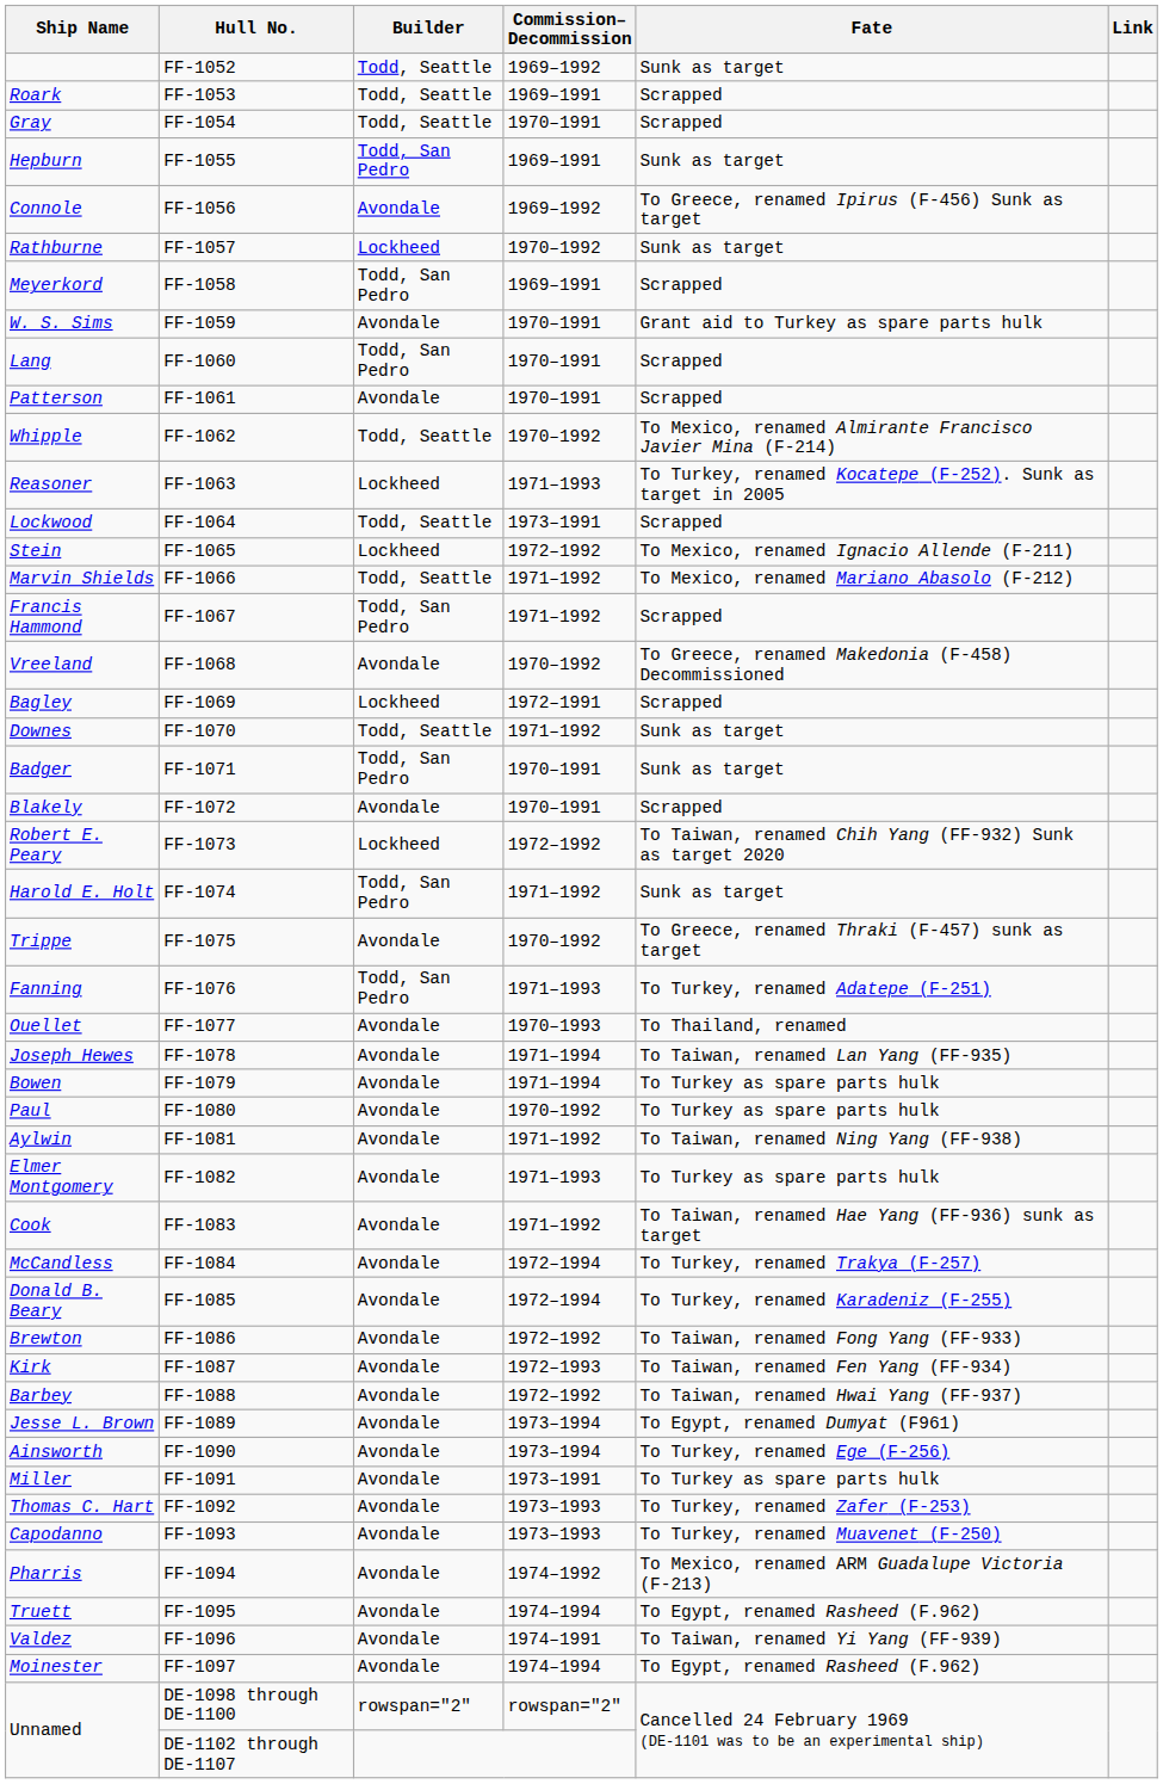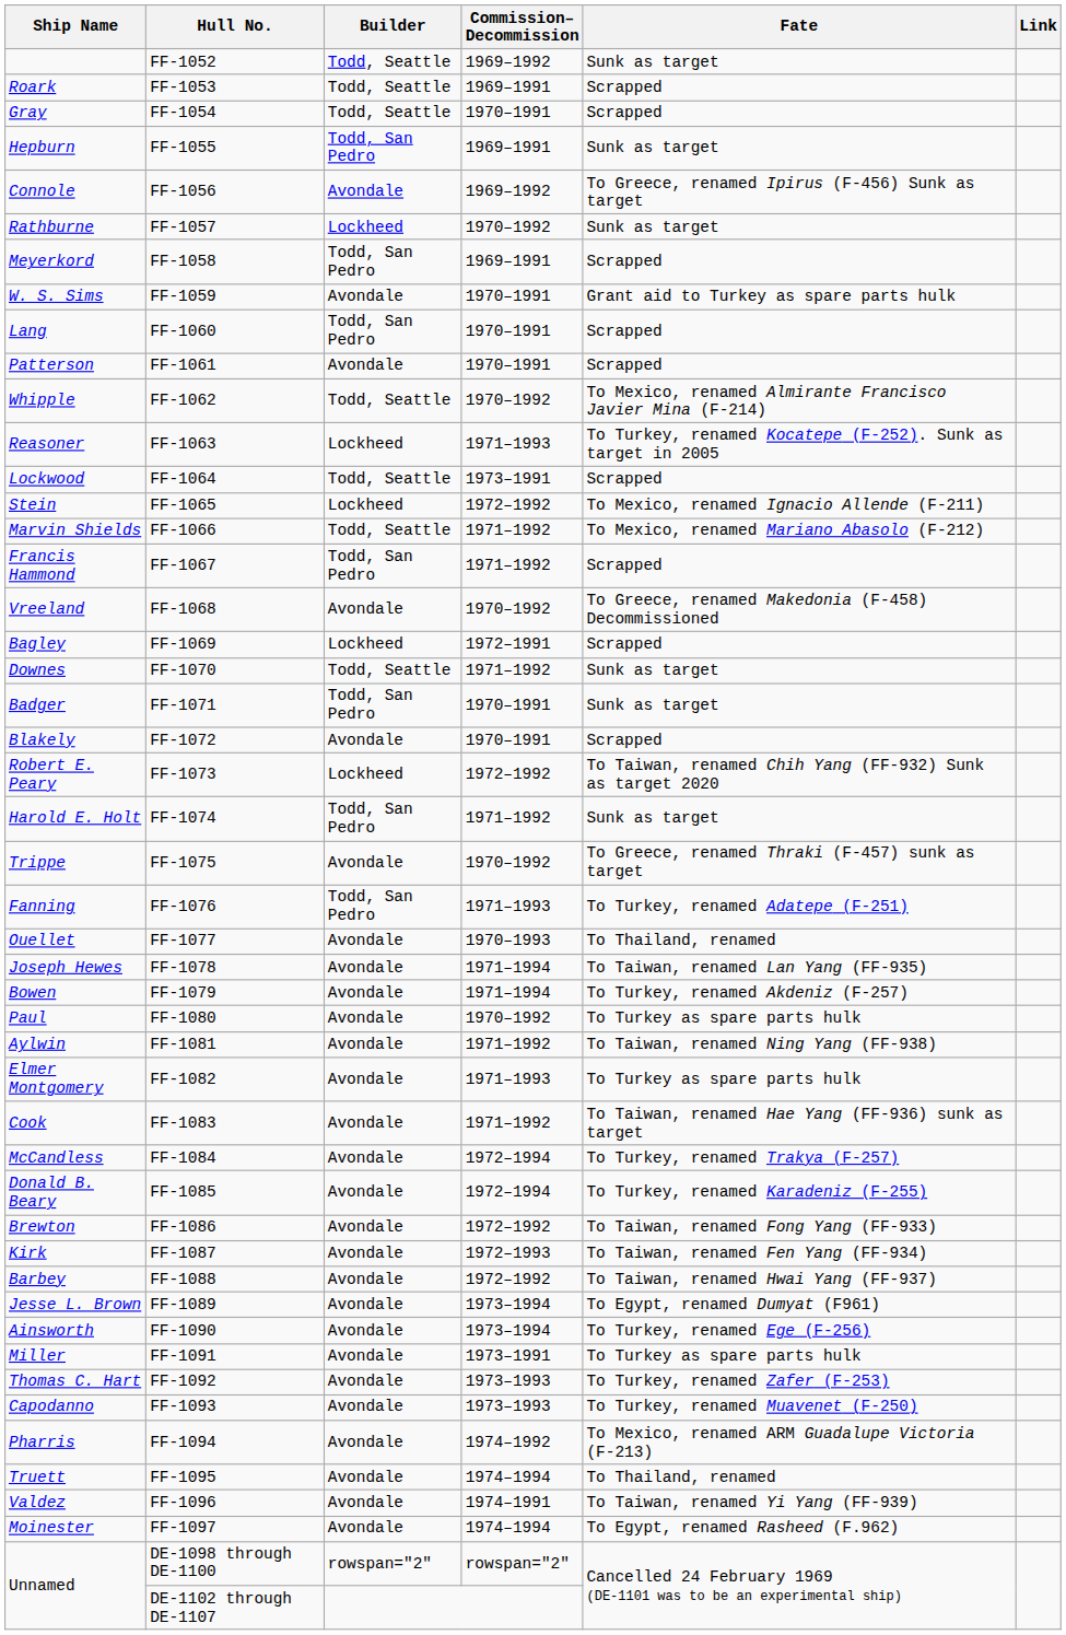FF-1079 | Fate: To Turkey as spare parts hulk -> To Turkey, renamed Akdeniz (F-257)
FF-1095 | Fate: To Egypt, renamed Rasheed (F.962) -> To Thailand, renamed
